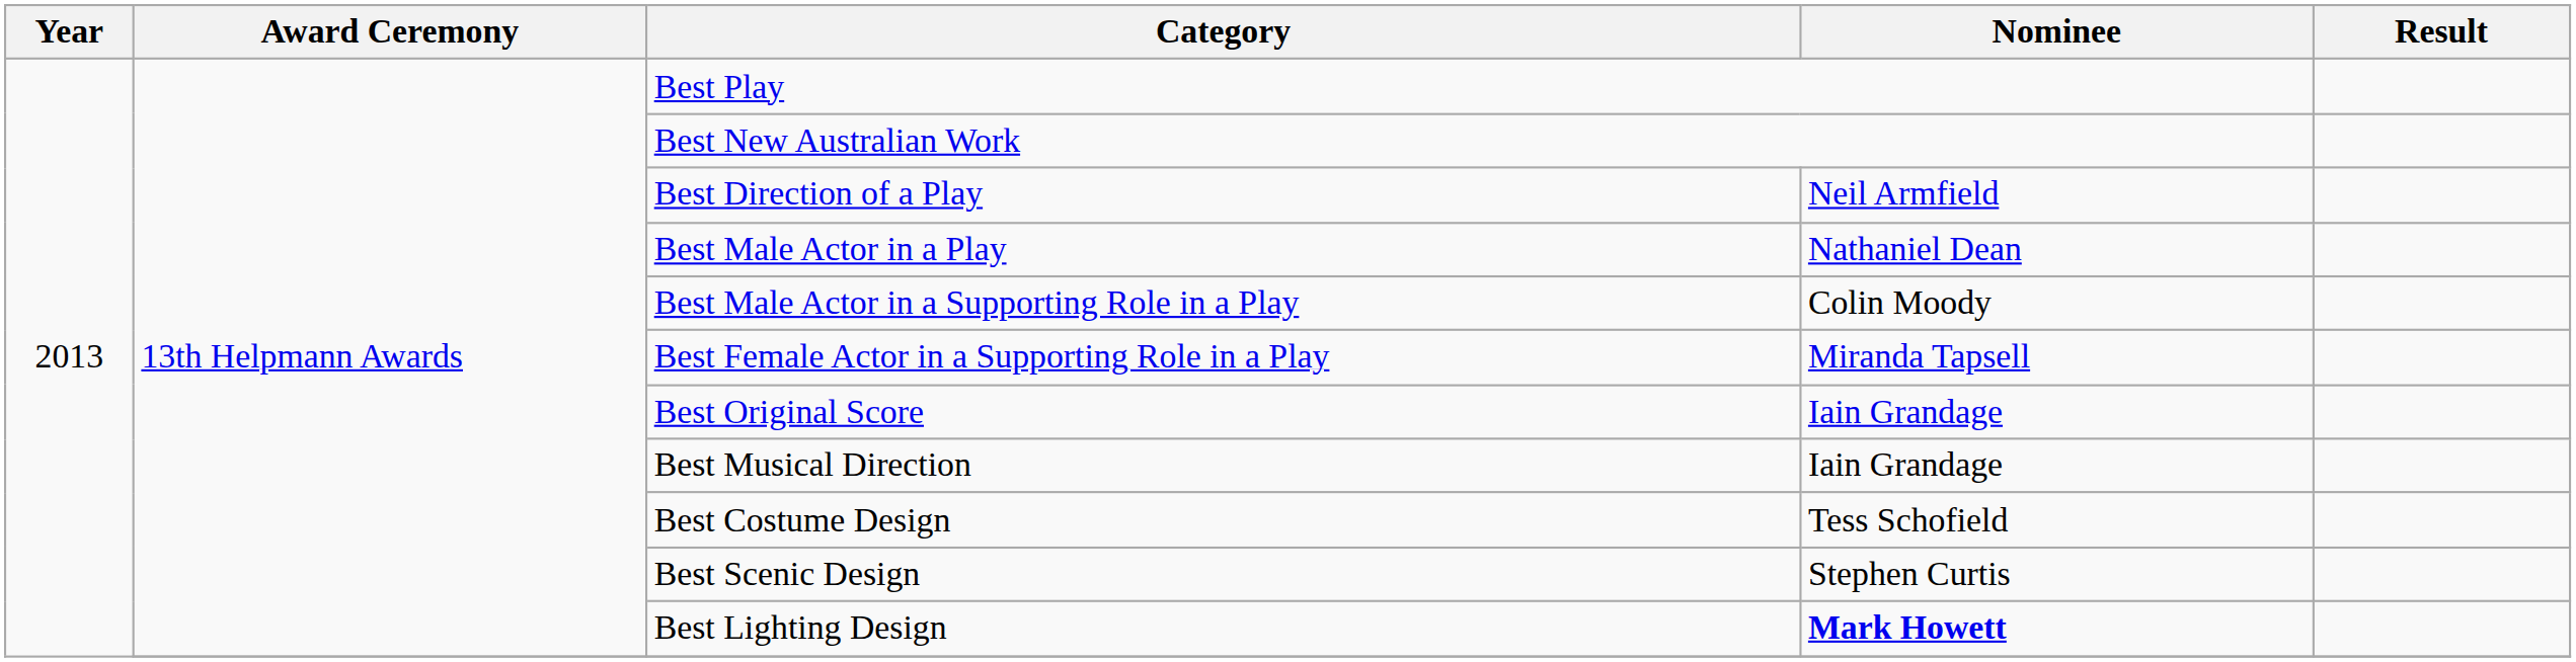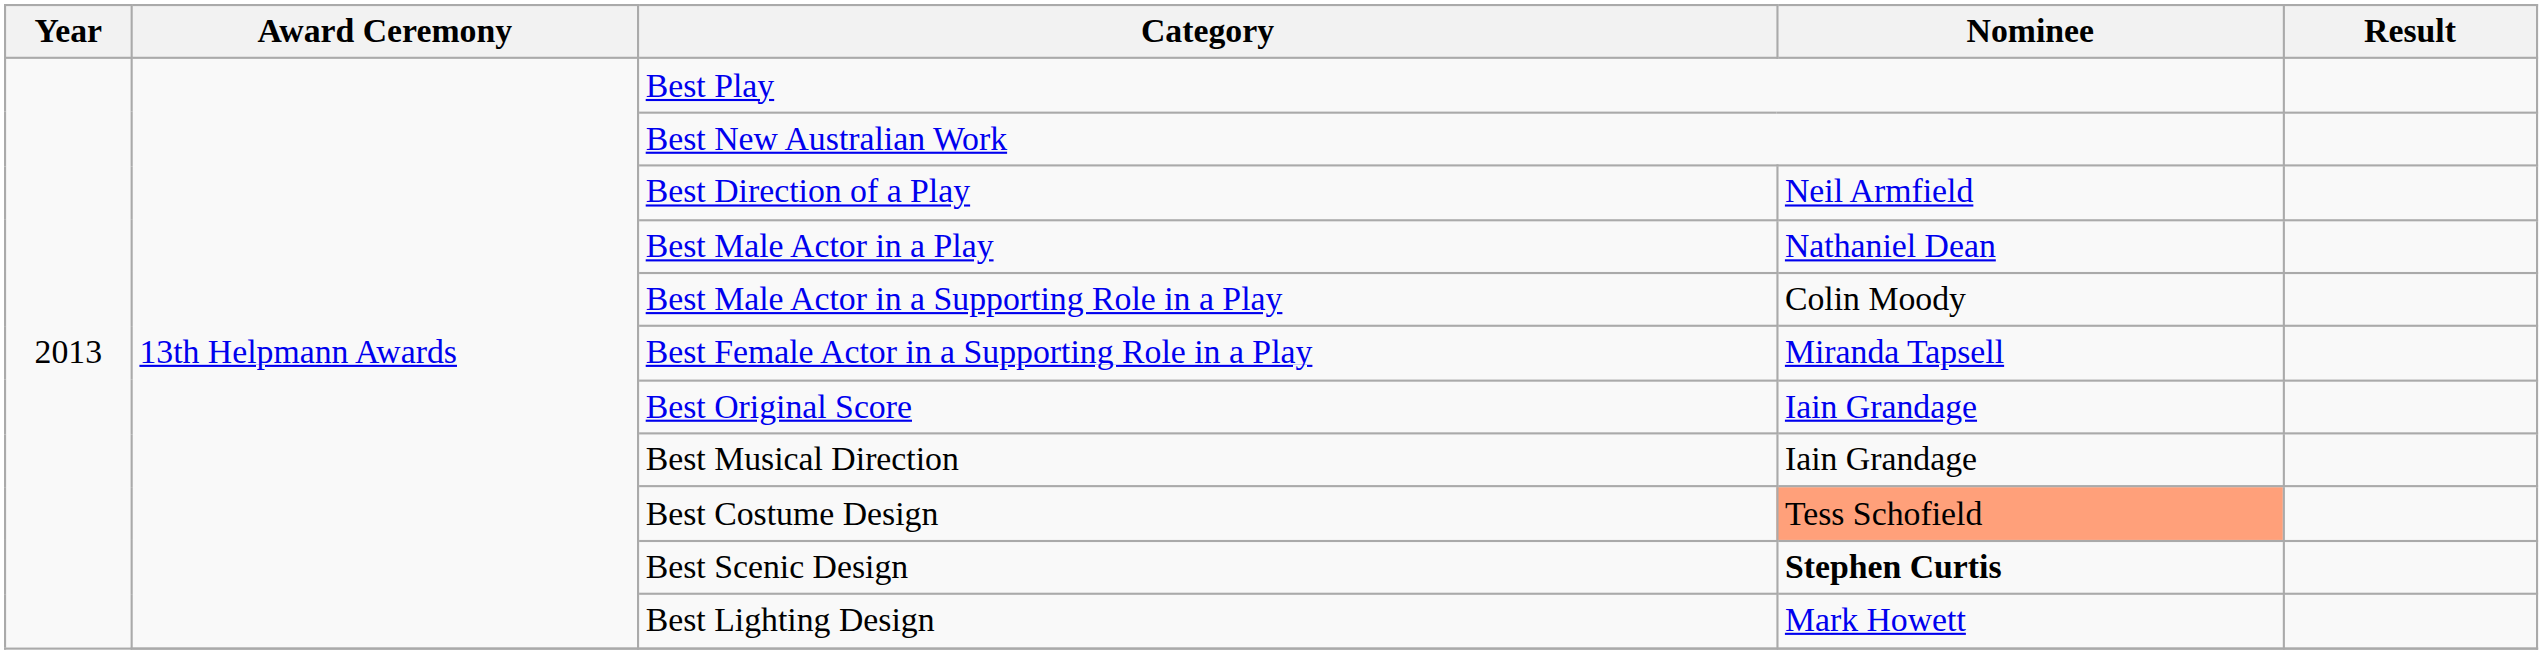Best Costume Design | Nominee: no background -> lightsalmon background
Best Scenic Design | Nominee: normal -> bold
Best Lighting Design | Nominee: bold -> normal
